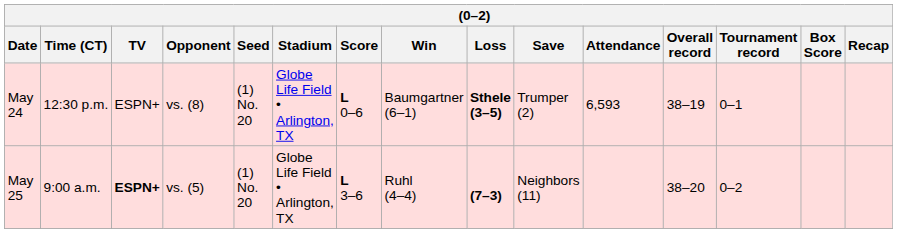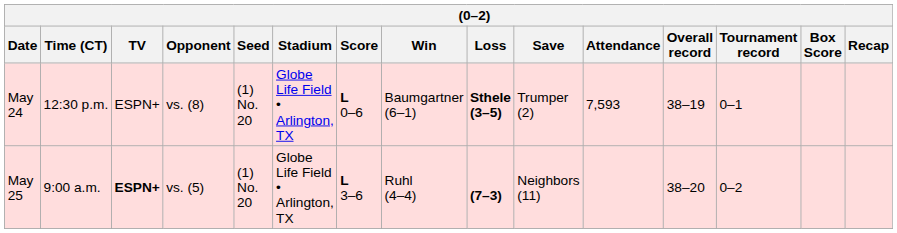May 24 | Attendance: 6,593 -> 7,593
